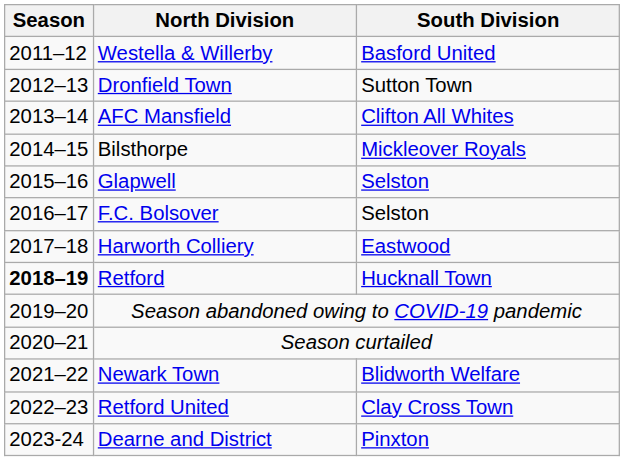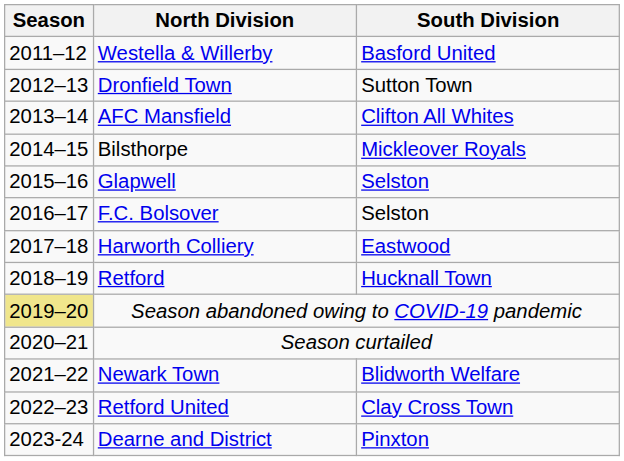Retford | Season: bold -> normal
Season abandoned owing to COVID-19 pandemic | Season: no background -> khaki background
